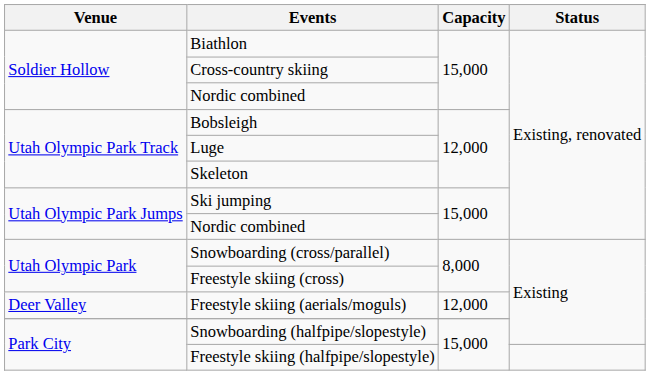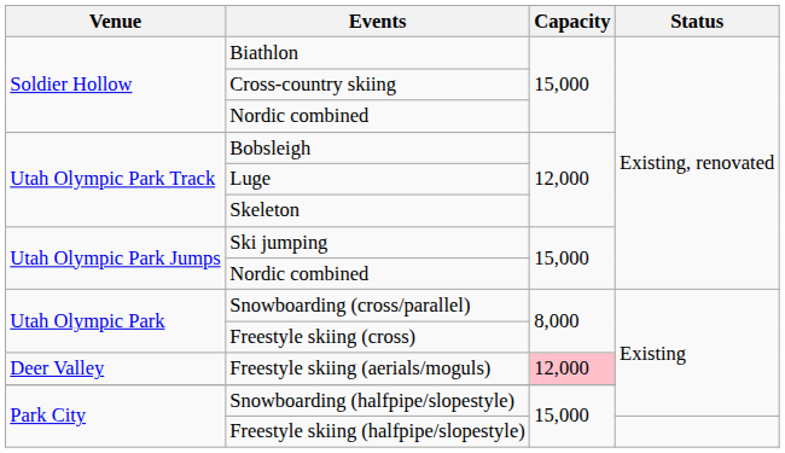Freestyle skiing (aerials/moguls) | Capacity: no background -> pink background
